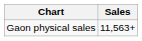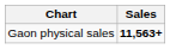Gaon physical sales | Sales: normal -> bold
